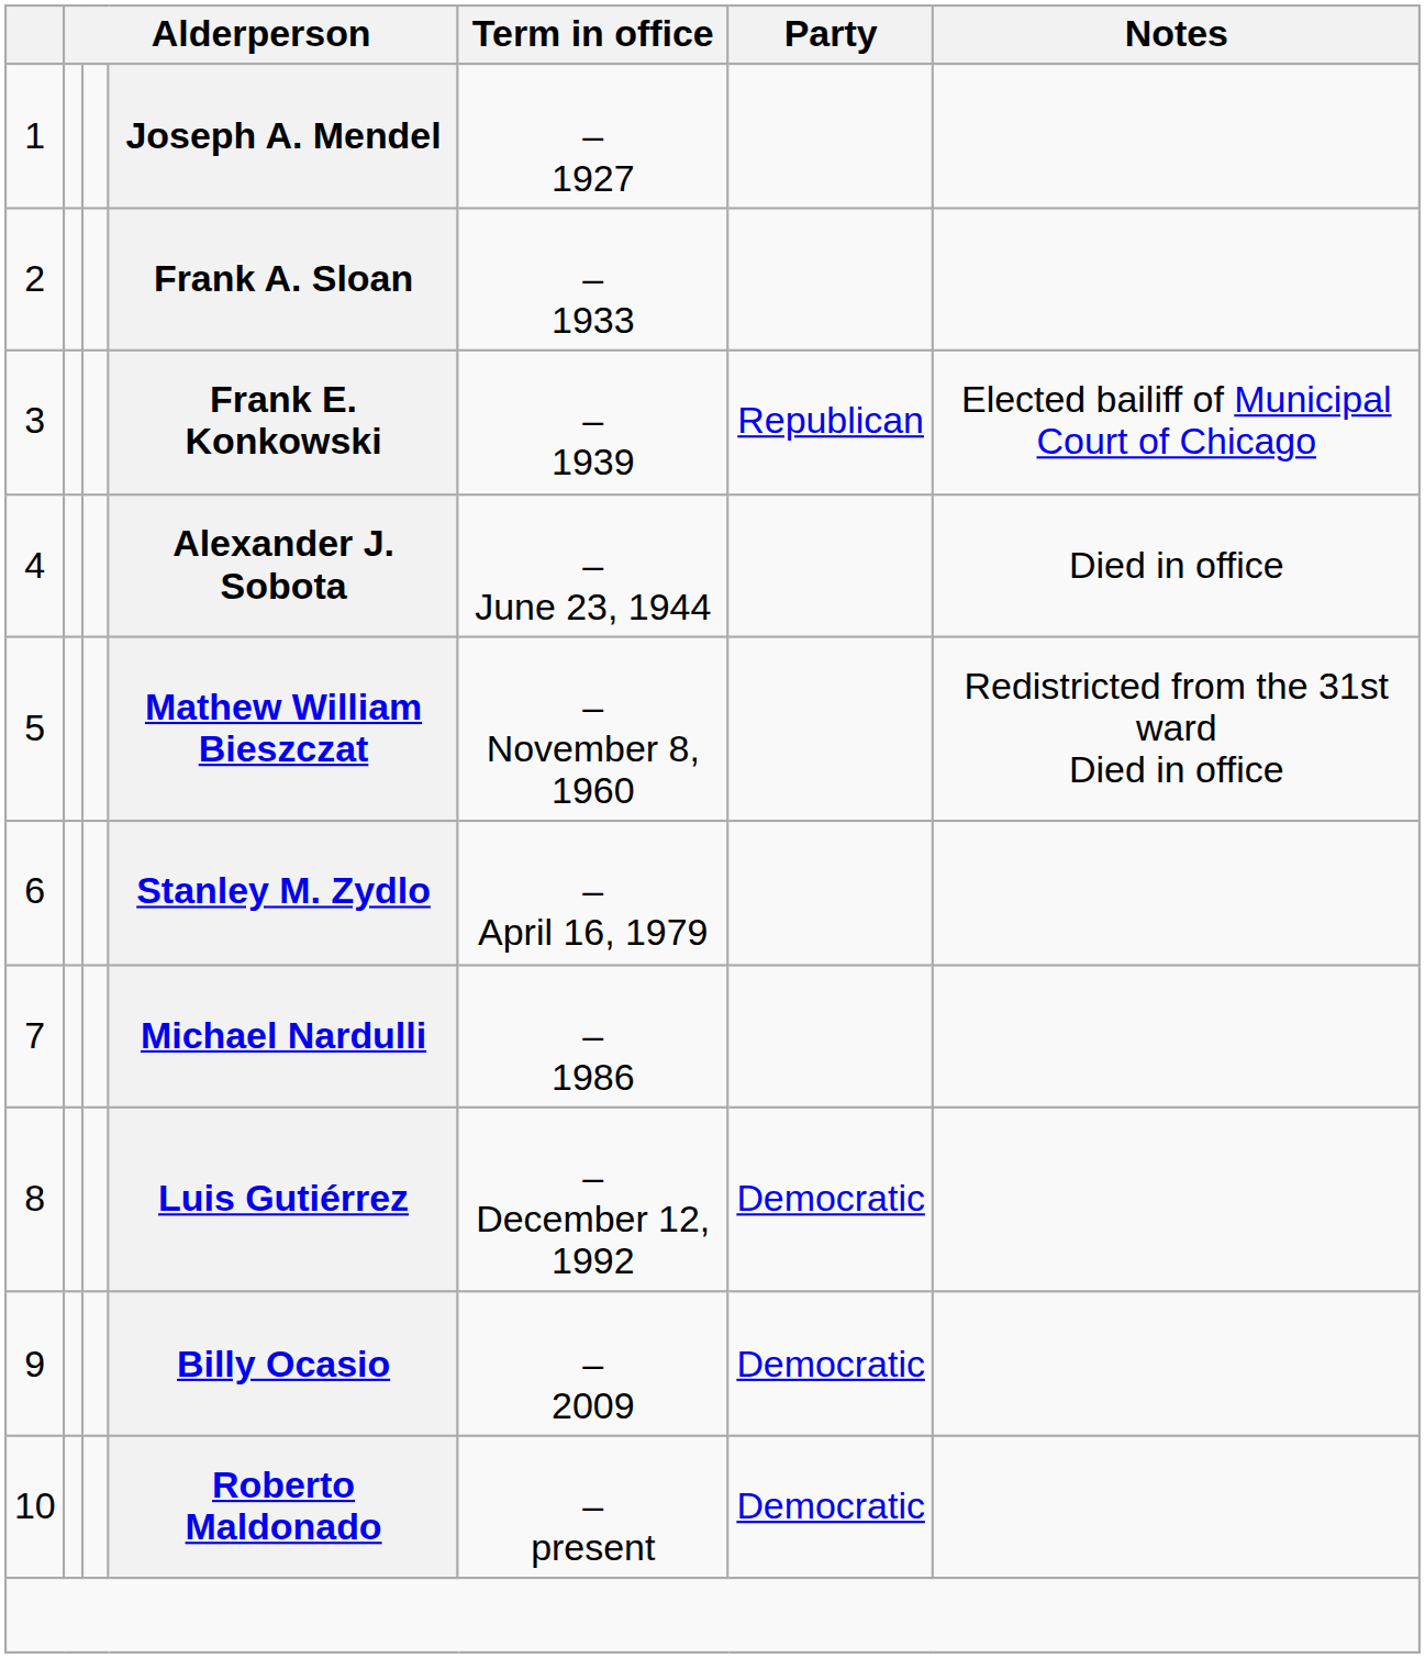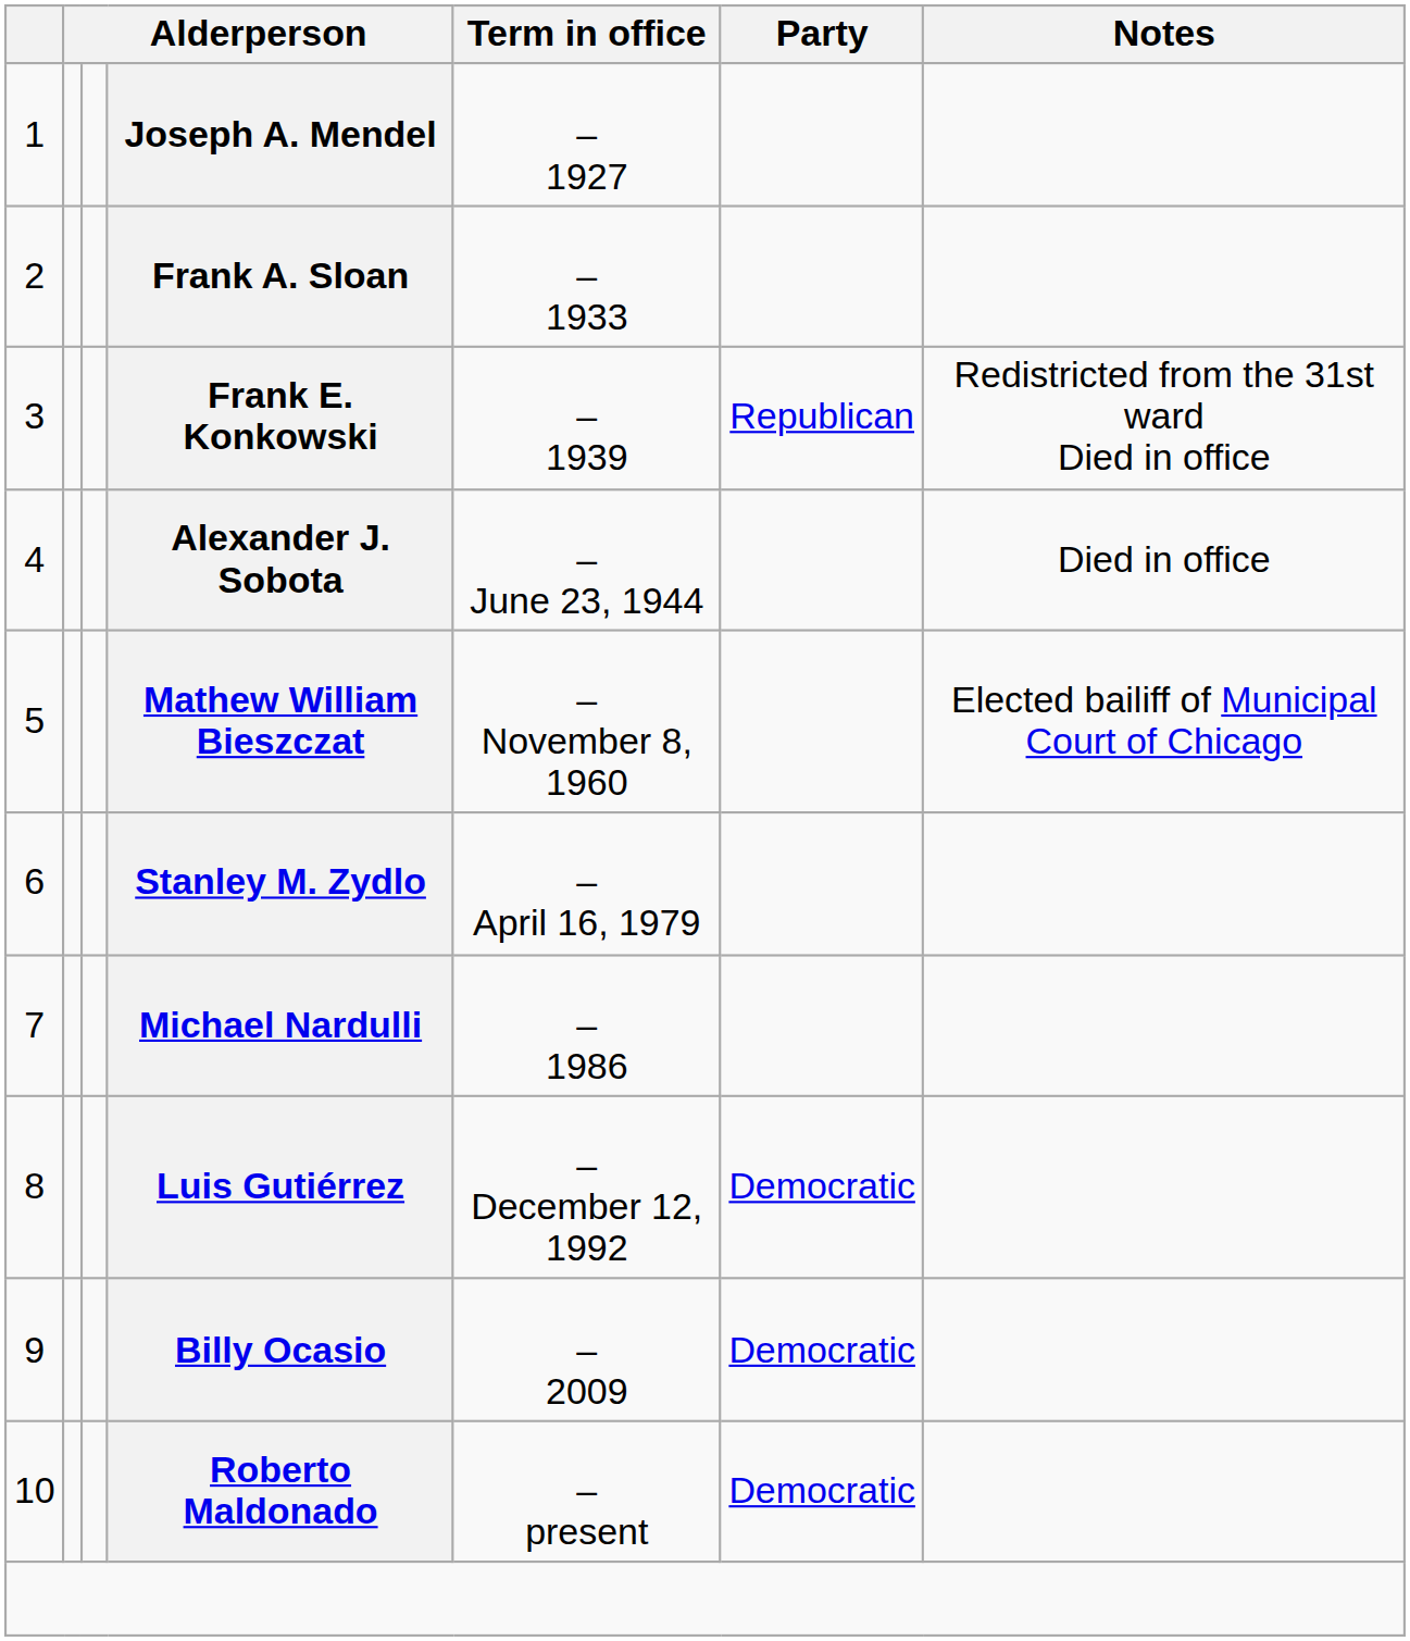Frank E. Konkowski | Notes: Elected bailiff of Municipal Court of Chicago -> Redistricted from the 31st ward Died in office
Mathew William Bieszczat | Notes: Redistricted from the 31st ward Died in office -> Elected bailiff of Municipal Court of Chicago
